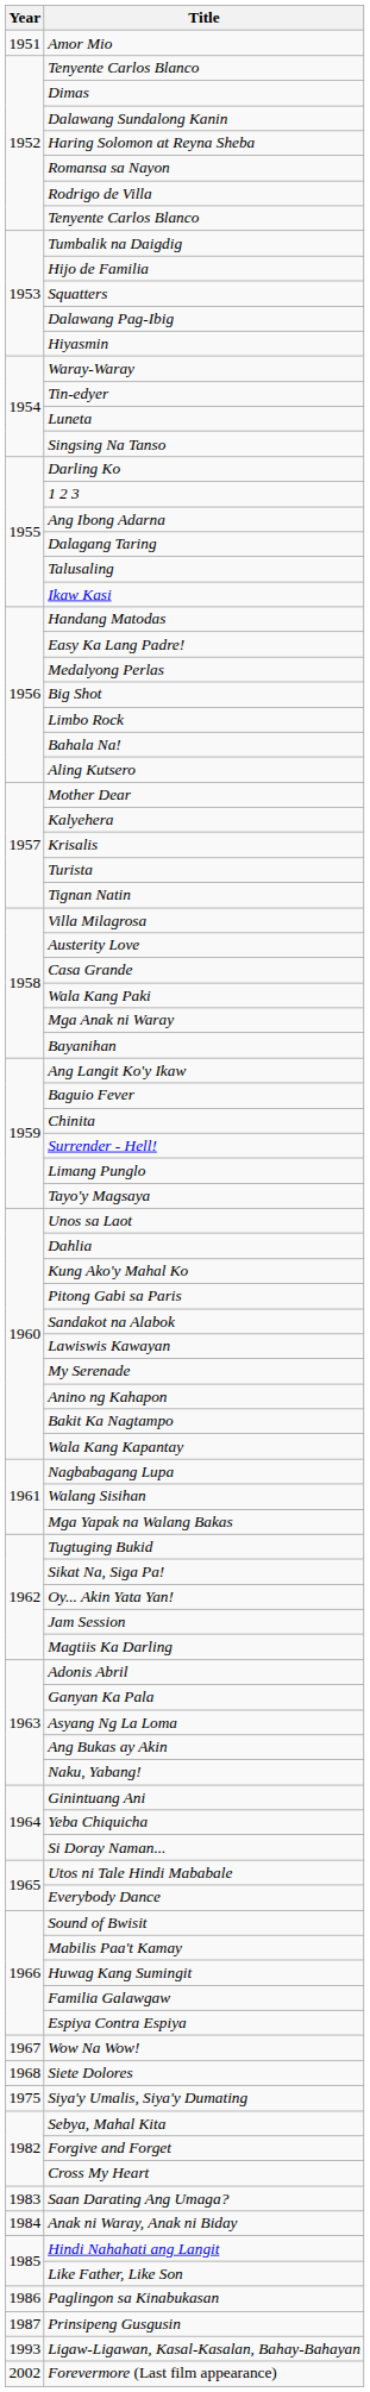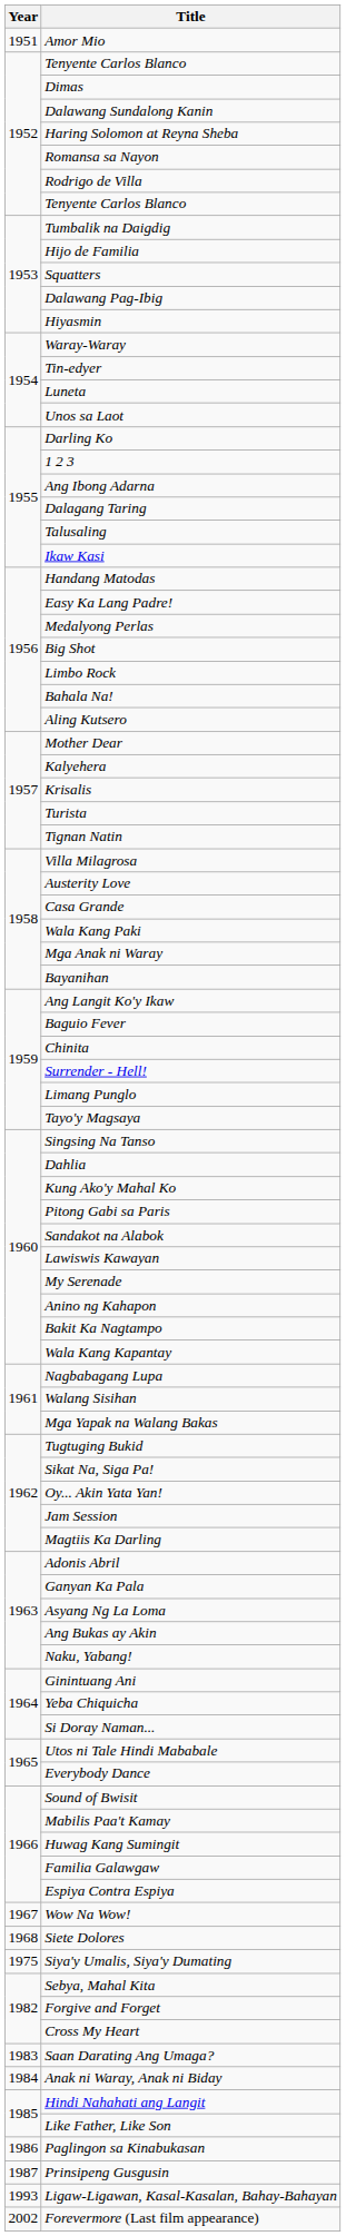row 18 | Title: Singsing Na Tanso -> Unos sa Laot
row 49 | Title: Unos sa Laot -> Singsing Na Tanso
